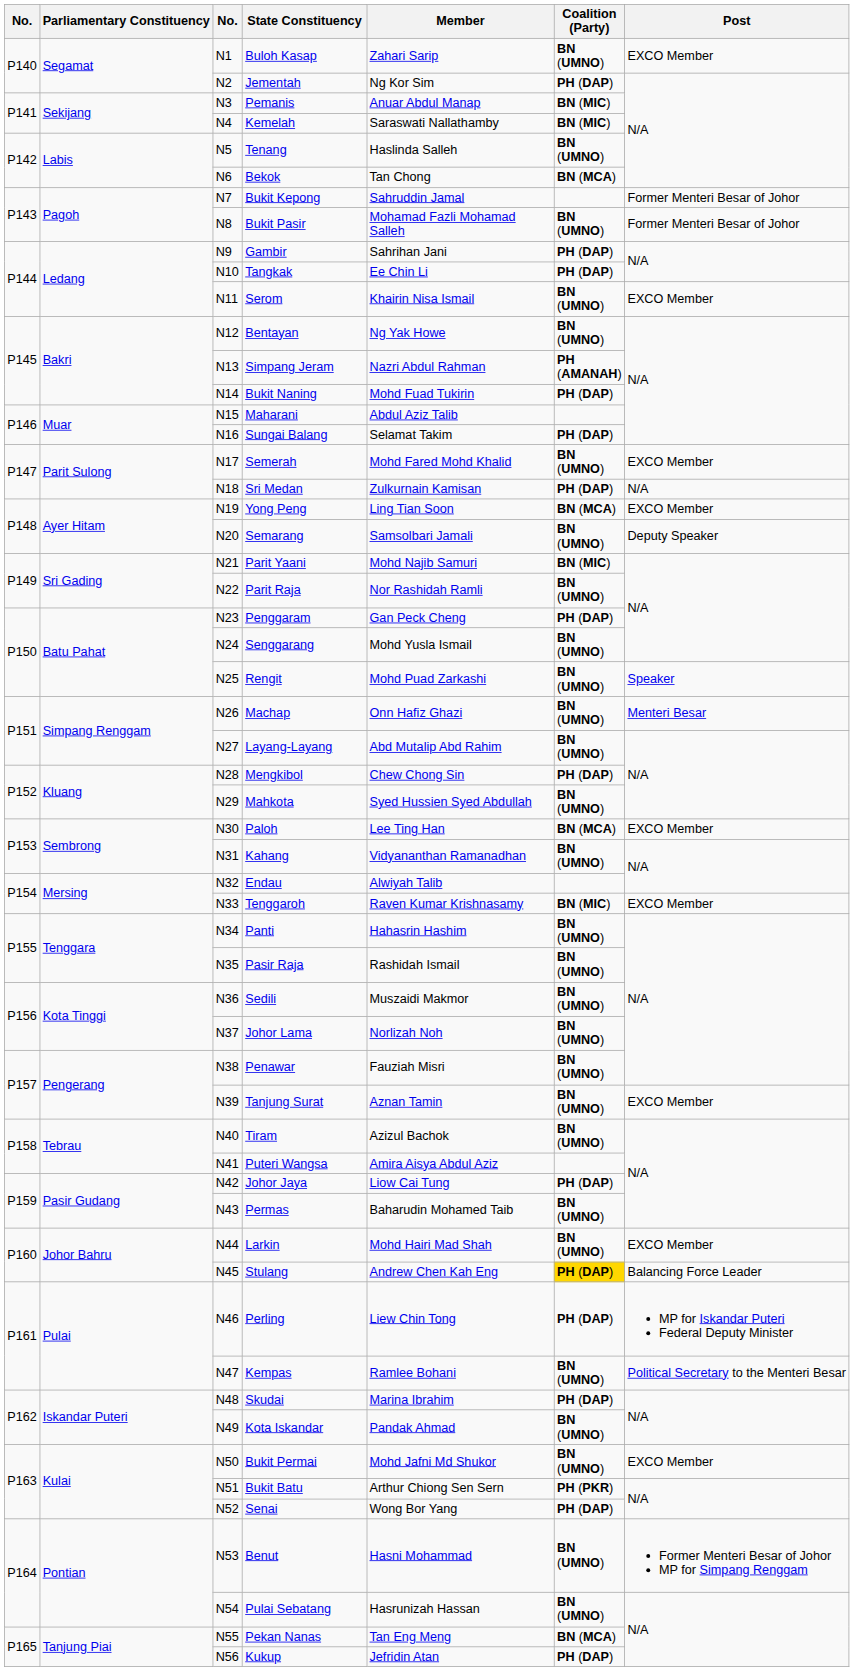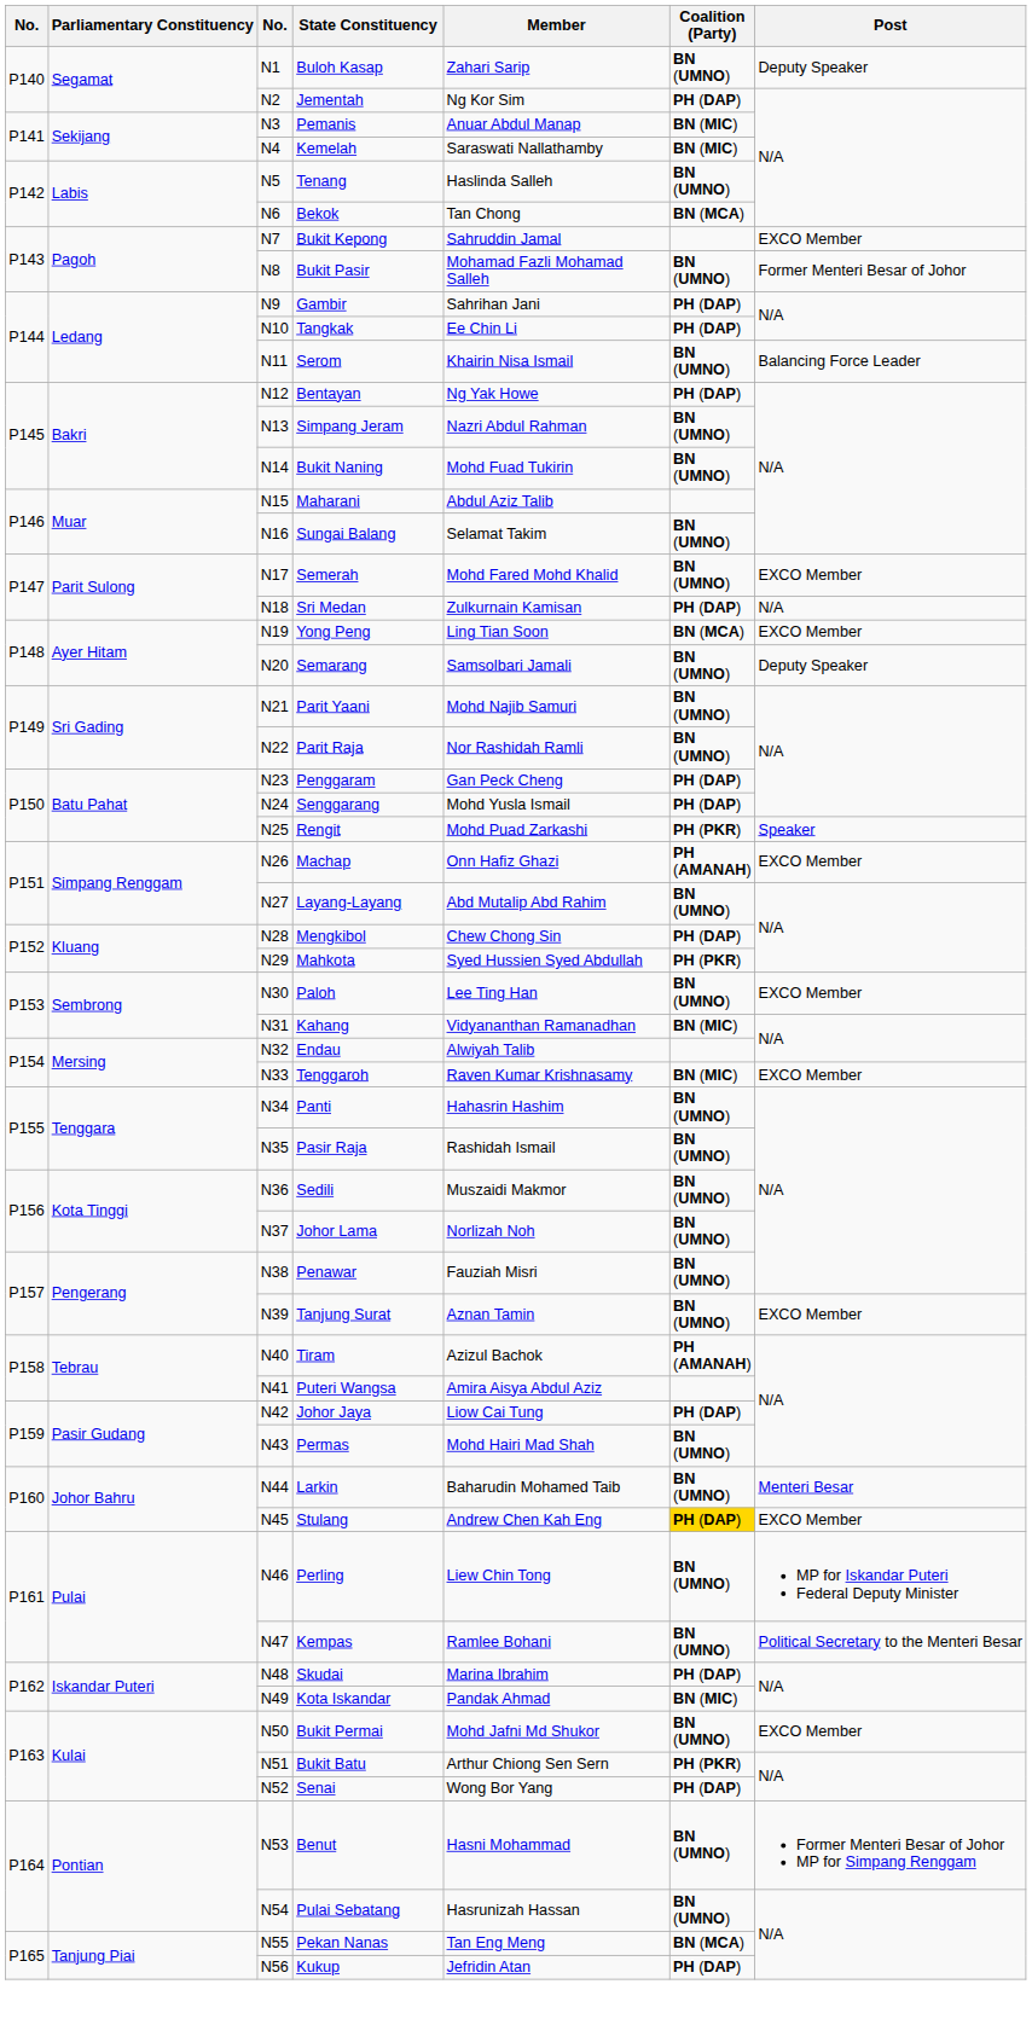Buloh Kasap | Post: EXCO Member -> Deputy Speaker
Bukit Kepong | Post: Former Menteri Besar of Johor -> EXCO Member
Serom | Post: EXCO Member -> Balancing Force Leader
Bentayan | Coalition (Party): BN (UMNO) -> PH (DAP)
Simpang Jeram | Coalition (Party): PH (AMANAH) -> BN (UMNO)
Bukit Naning | Coalition (Party): PH (DAP) -> BN (UMNO)
Sungai Balang | Coalition (Party): PH (DAP) -> BN (UMNO)
Parit Yaani | Coalition (Party): BN (MIC) -> BN (UMNO)
Senggarang | Coalition (Party): BN (UMNO) -> PH (DAP)
Rengit | Coalition (Party): BN (UMNO) -> PH (PKR)
Machap | Coalition (Party): BN (UMNO) -> PH (AMANAH)
Machap | Post: Menteri Besar -> EXCO Member
Mahkota | Coalition (Party): BN (UMNO) -> PH (PKR)
Paloh | Coalition (Party): BN (MCA) -> BN (UMNO)
Kahang | Coalition (Party): BN (UMNO) -> BN (MIC)
Tiram | Coalition (Party): BN (UMNO) -> PH (AMANAH)
Permas | Member: Baharudin Mohamed Taib -> Mohd Hairi Mad Shah
Larkin | Member: Mohd Hairi Mad Shah -> Baharudin Mohamed Taib
Larkin | Post: EXCO Member -> Menteri Besar
Stulang | Post: Balancing Force Leader -> EXCO Member
Perling | Coalition (Party): PH (DAP) -> BN (UMNO)
Kota Iskandar | Coalition (Party): BN (UMNO) -> BN (MIC)
